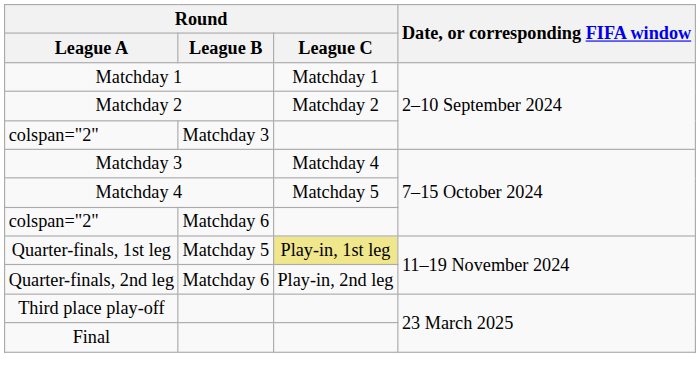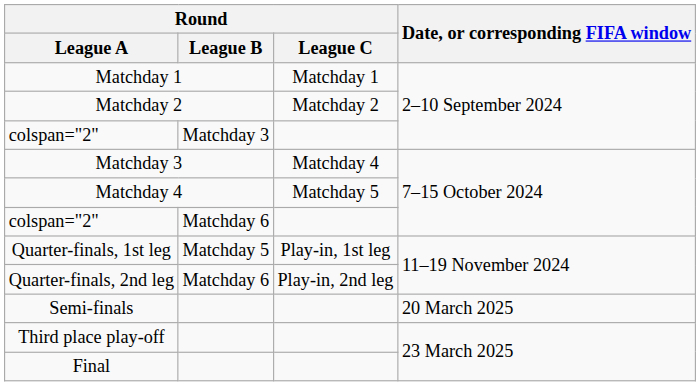Quarter-finals, 1st leg | Round / League C: khaki background -> no background
+ row: Semi-finals | 20 March 2025
